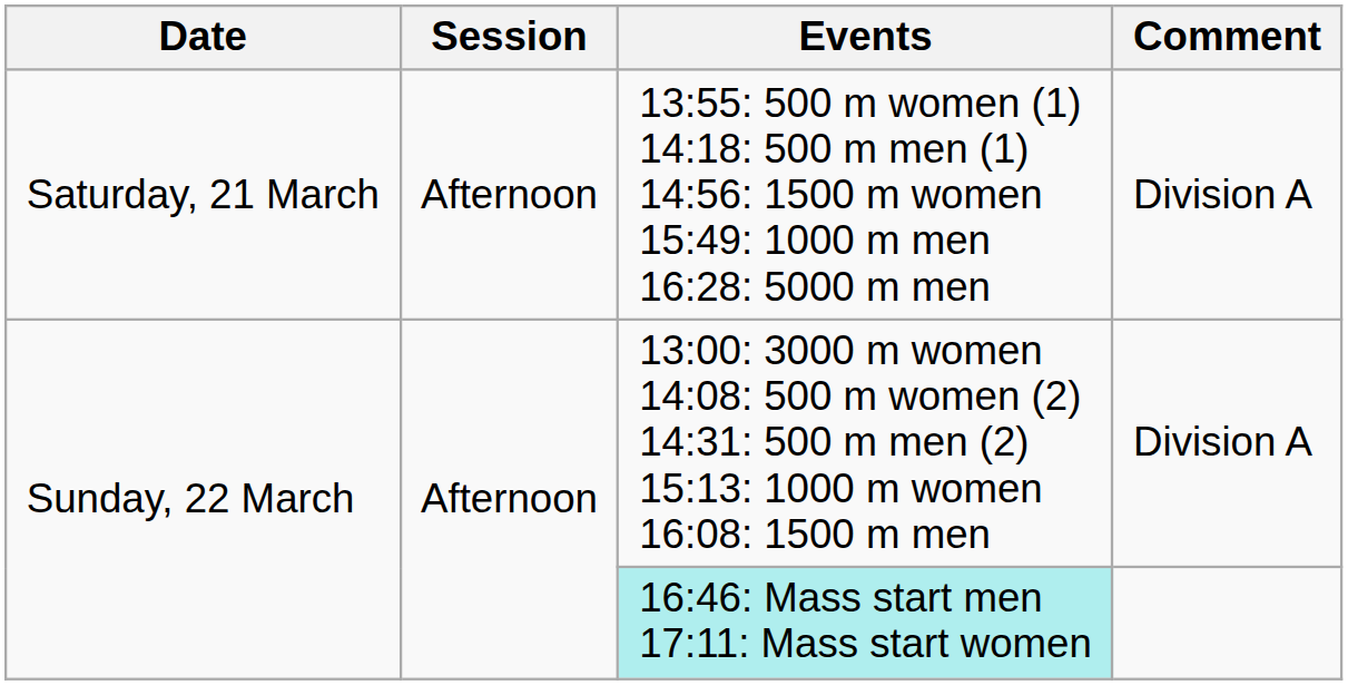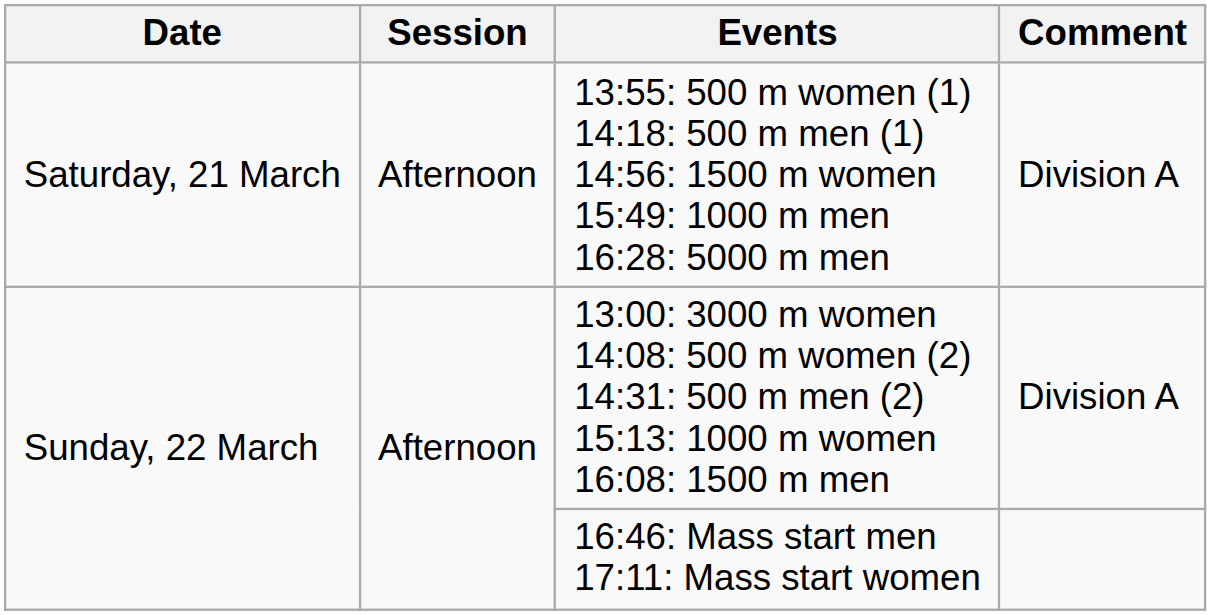16:46: Mass start men 17:11: Mass start women | Events: paleturquoise background -> no background
